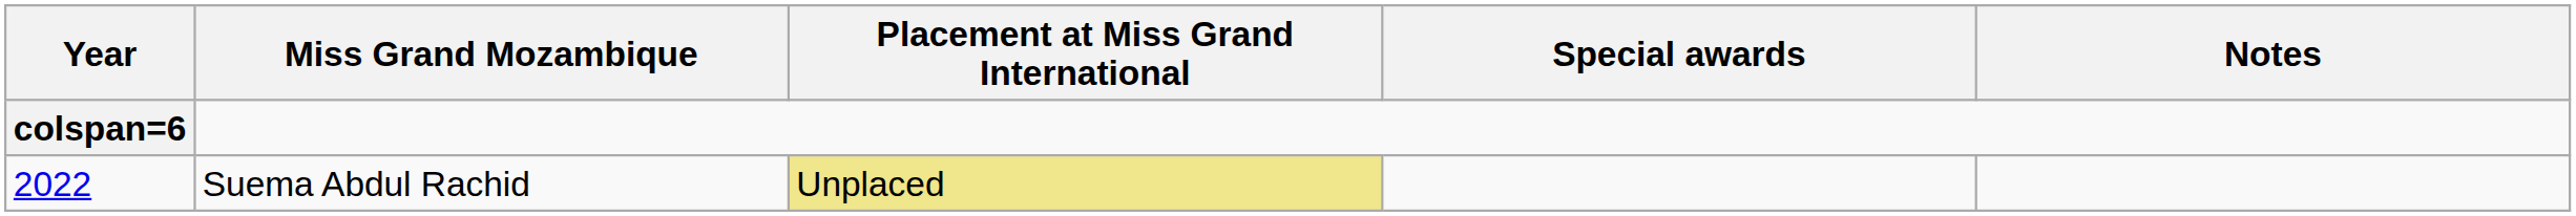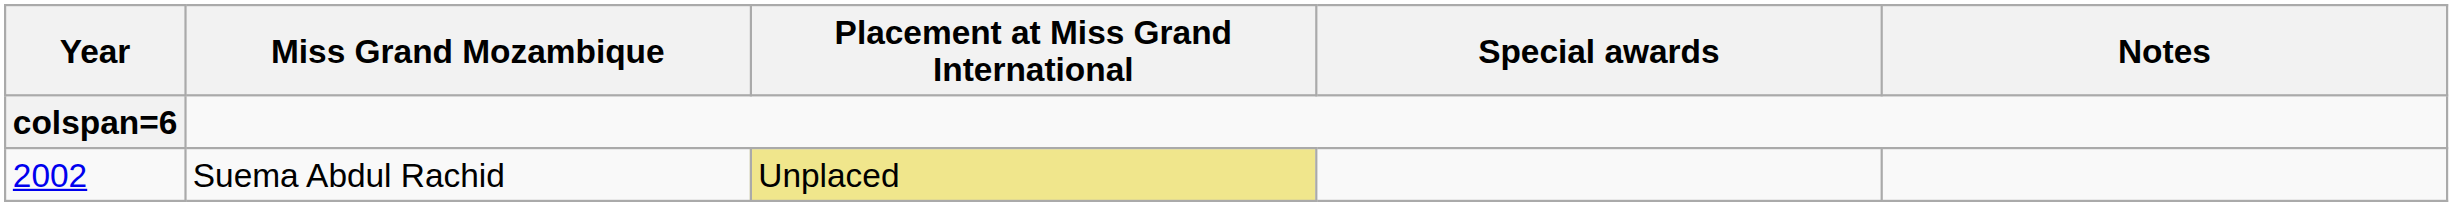Suema Abdul Rachid | Year / colspan=6: 2022 -> 2002
